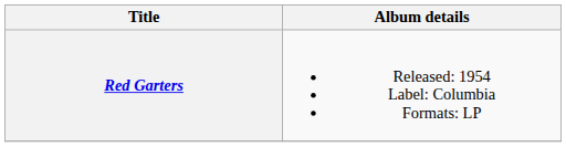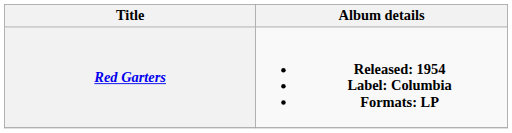Red Garters | Album details: normal -> bold
